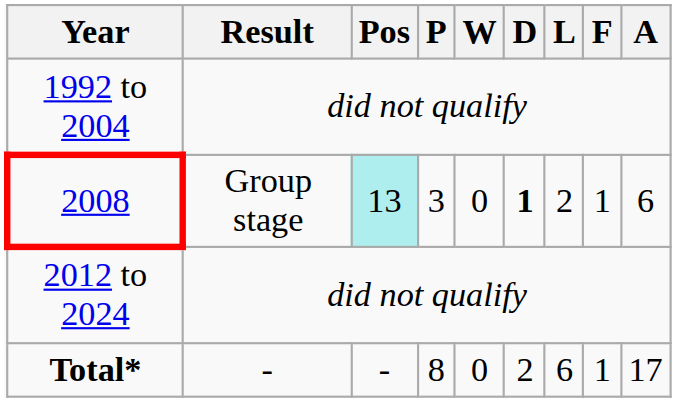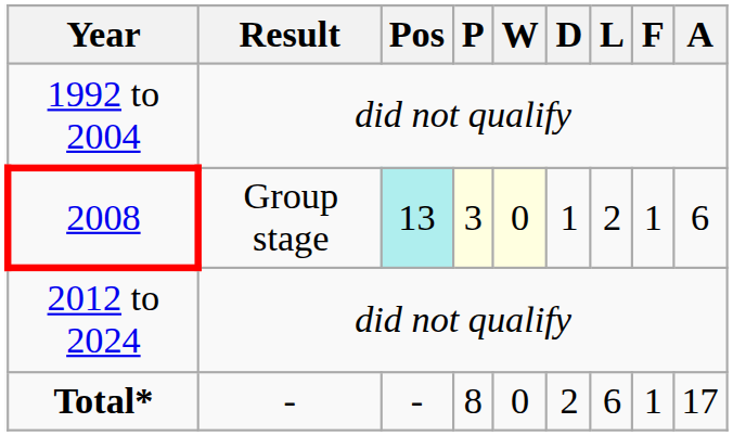2008 | P: no background -> lightyellow background
2008 | W: no background -> lightyellow background
2008 | D: bold -> normal
